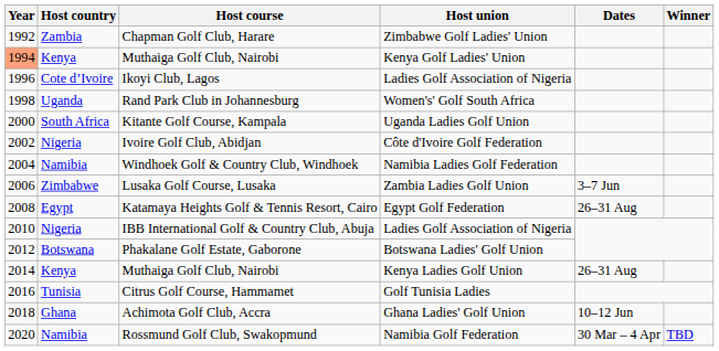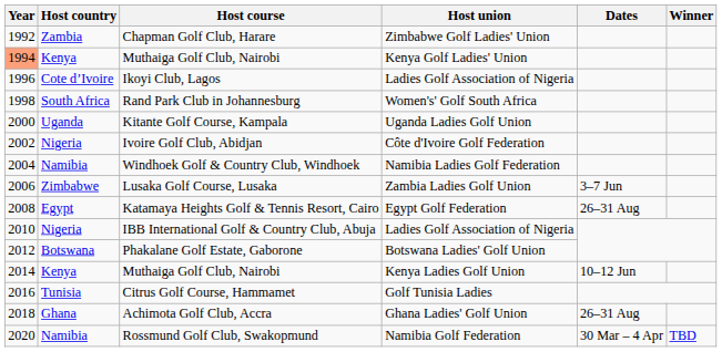Rand Park Club in Johannesburg | Host country: Uganda -> South Africa
Kitante Golf Course, Kampala | Host country: South Africa -> Uganda
Muthaiga Golf Club, Nairobi / Kenya Ladies Golf Union | Dates: 26–31 Aug -> 10–12 Jun
Achimota Golf Club, Accra | Dates: 10–12 Jun -> 26–31 Aug
